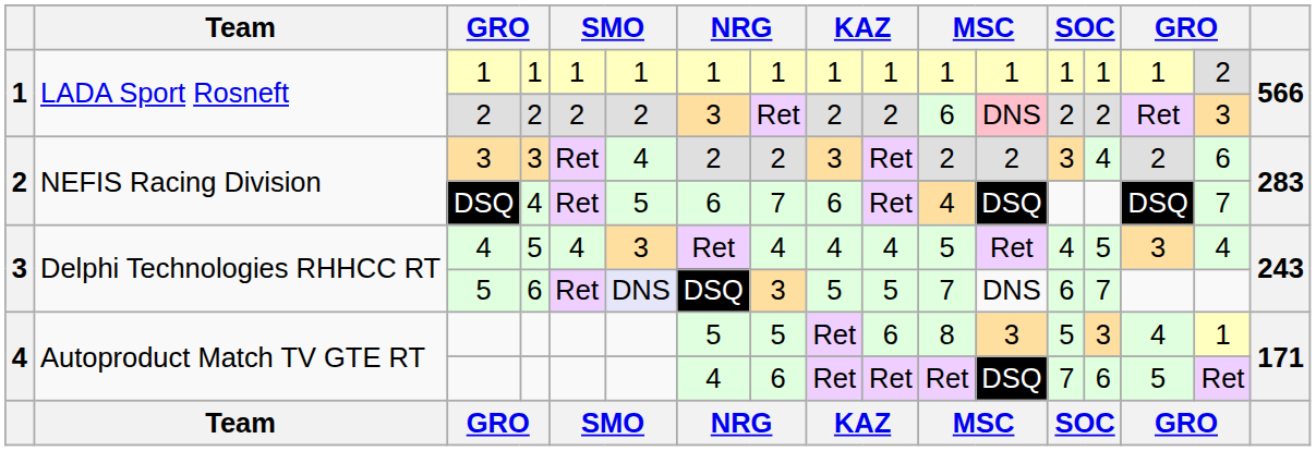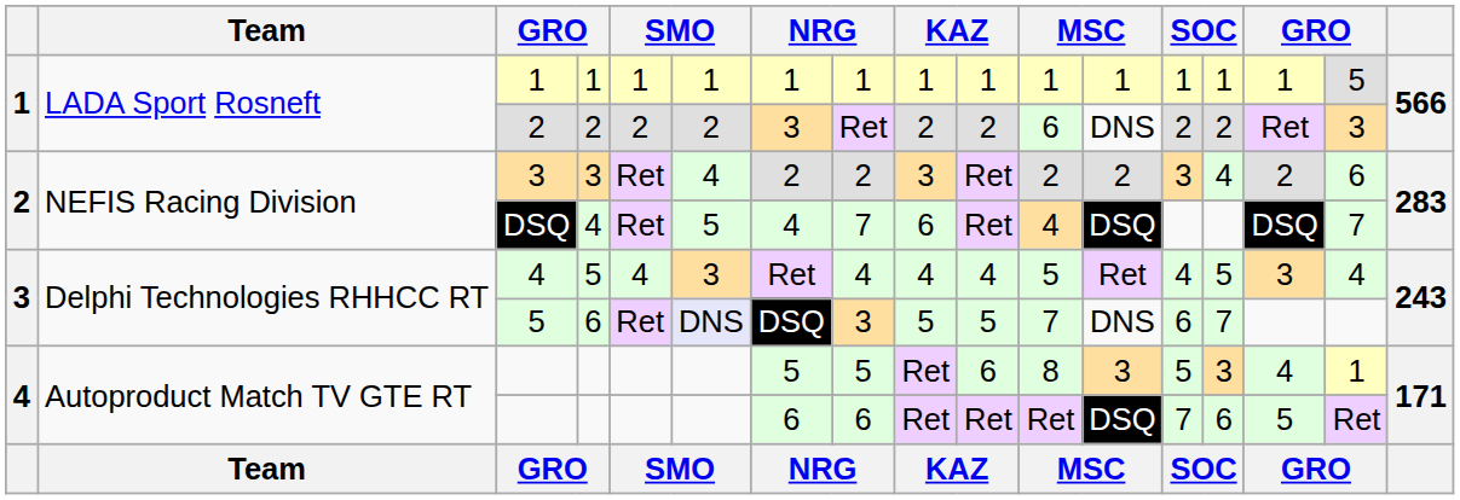row 2 | column 16: 2 -> 5
row 3 | column 12: pink background -> no background
row 5 | column 7: 6 -> 4
row 9 | column 7: 4 -> 6
